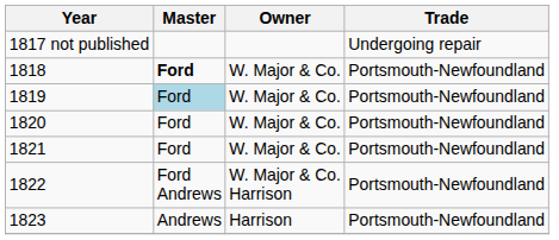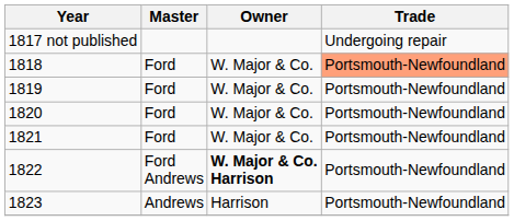1818 | Master: bold -> normal
1818 | Trade: no background -> lightsalmon background
1819 | Master: lightblue background -> no background
1822 | Owner: normal -> bold
